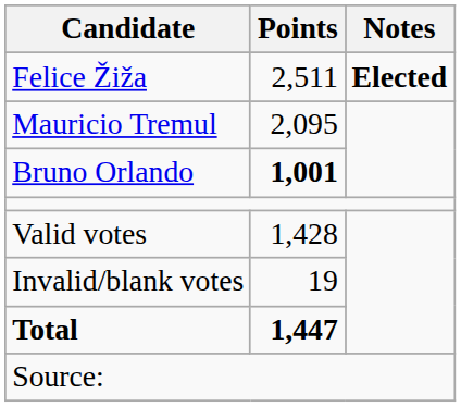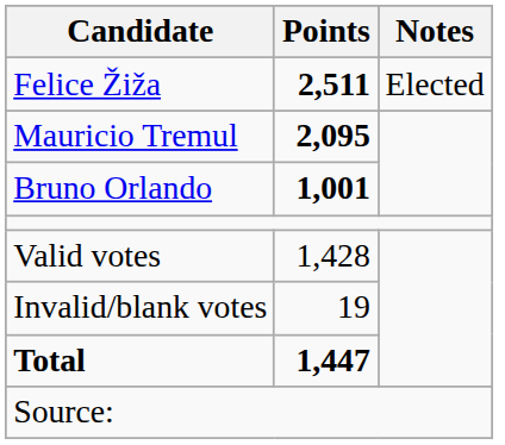Felice Žiža | Points: normal -> bold
Felice Žiža | Notes: bold -> normal
Mauricio Tremul | Points: normal -> bold
